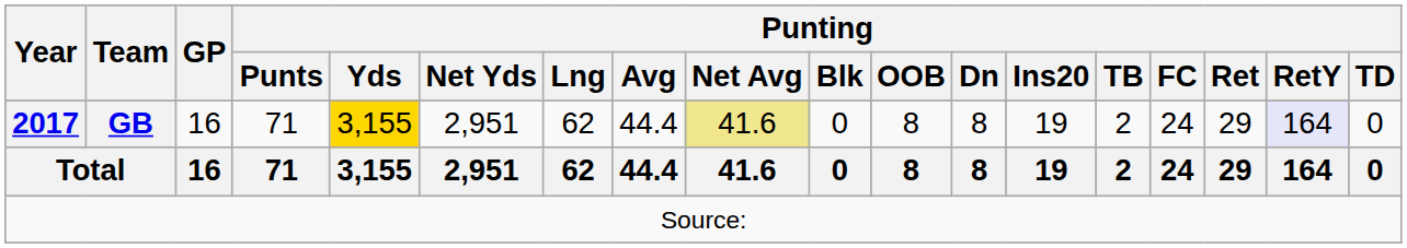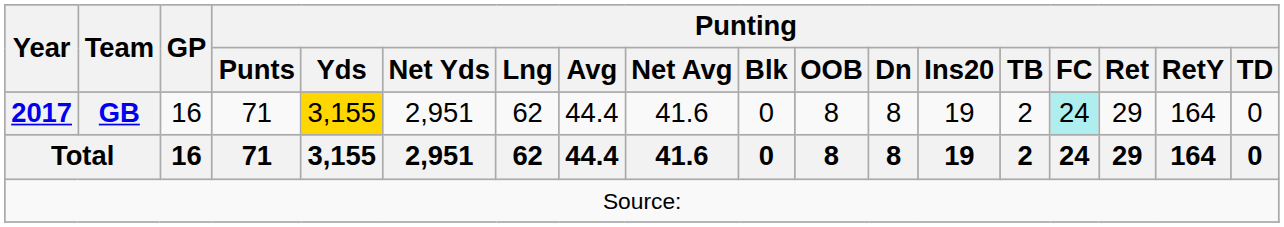2017 | Punting / Net Avg: khaki background -> no background
2017 | Punting / FC: no background -> paleturquoise background
2017 | Punting / RetY: lavender background -> no background
